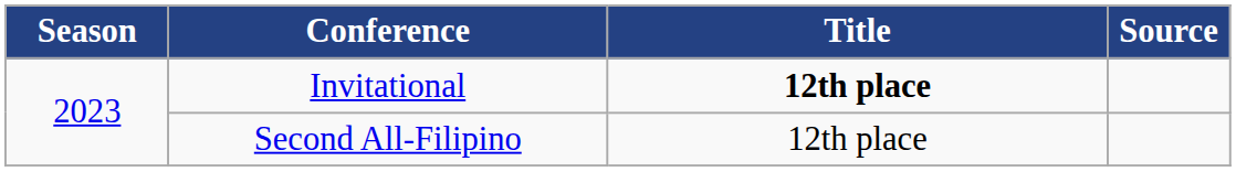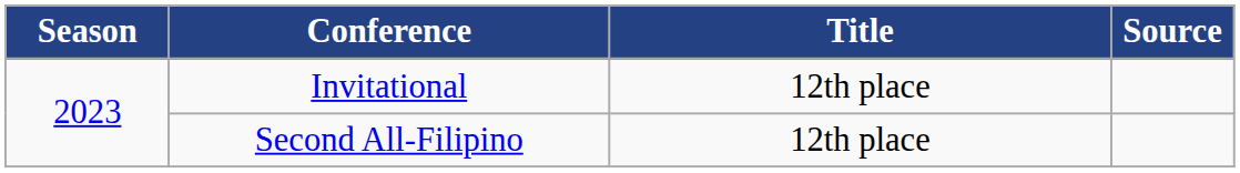Invitational | Title: bold -> normal
